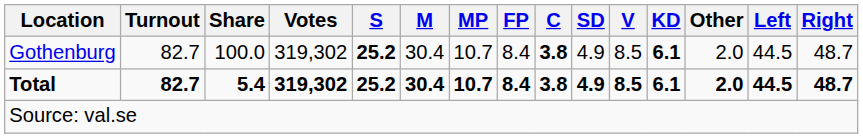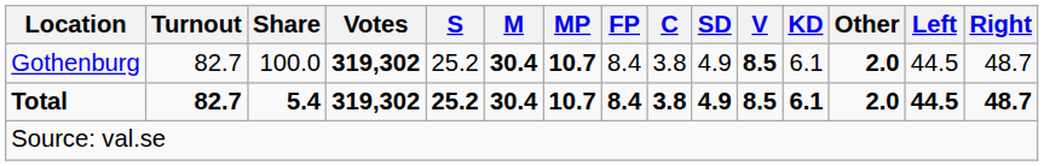Gothenburg | Votes: normal -> bold
Gothenburg | S: bold -> normal
Gothenburg | M: normal -> bold
Gothenburg | MP: normal -> bold
Gothenburg | C: bold -> normal
Gothenburg | V: normal -> bold
Gothenburg | KD: bold -> normal
Gothenburg | Other: normal -> bold
